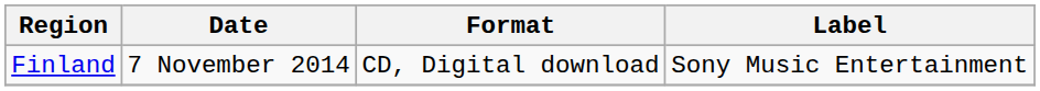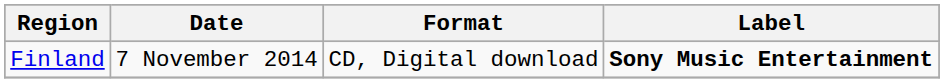Finland | Label: normal -> bold
